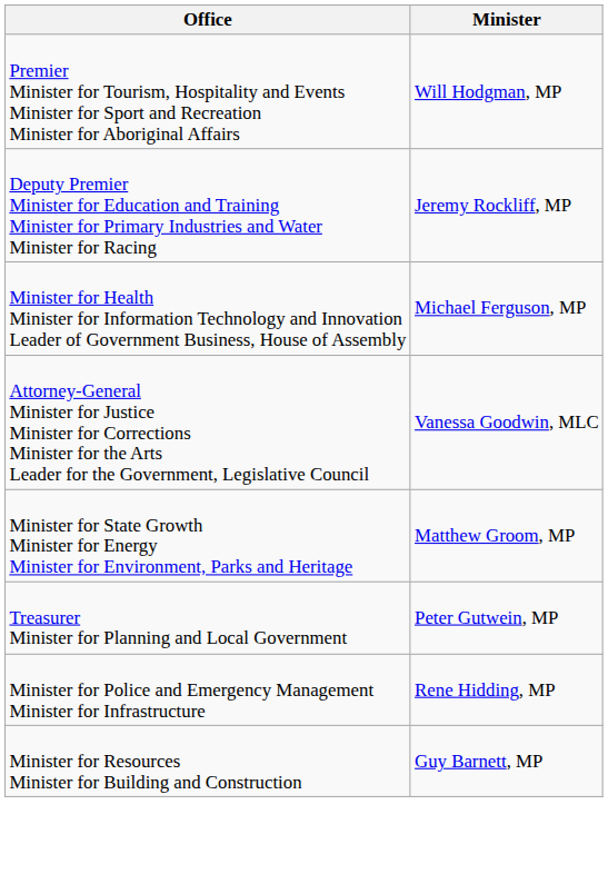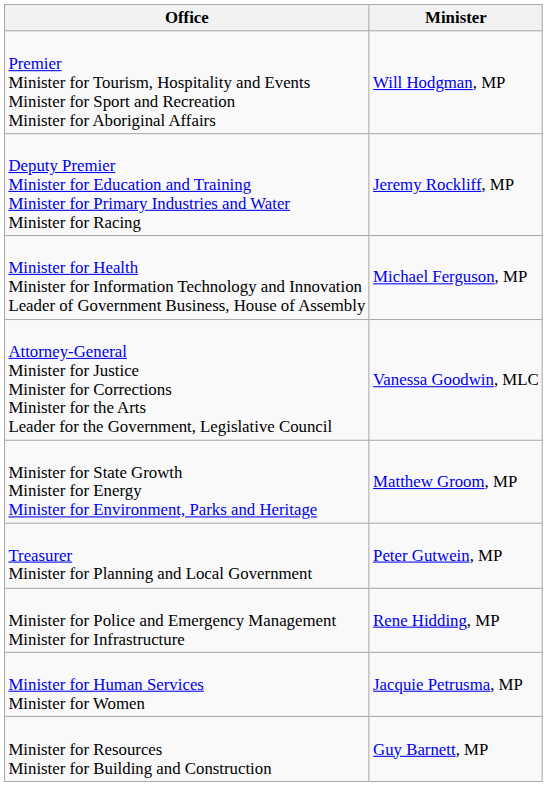+ row: Minister for Human Services Minister for Women | Jacquie Petrusma, MP
